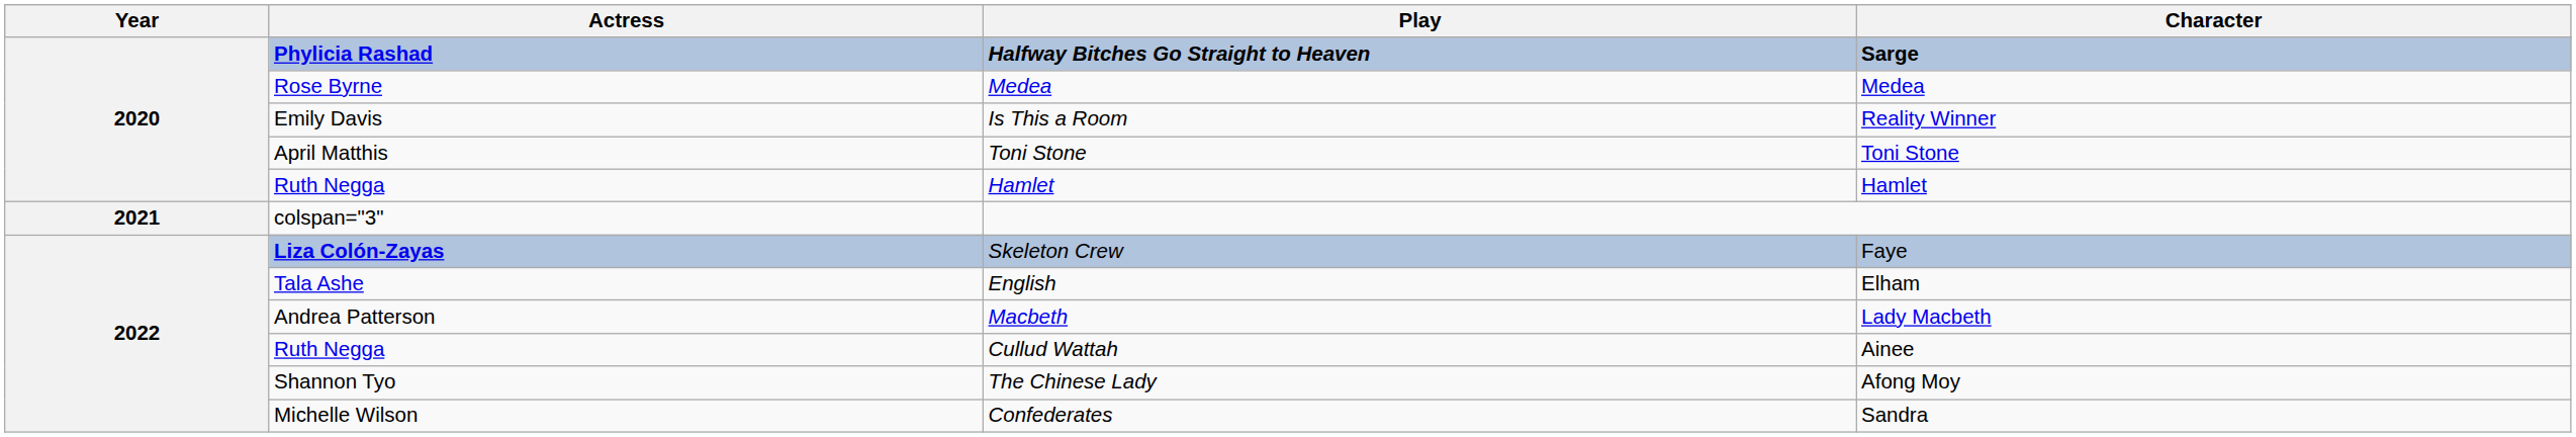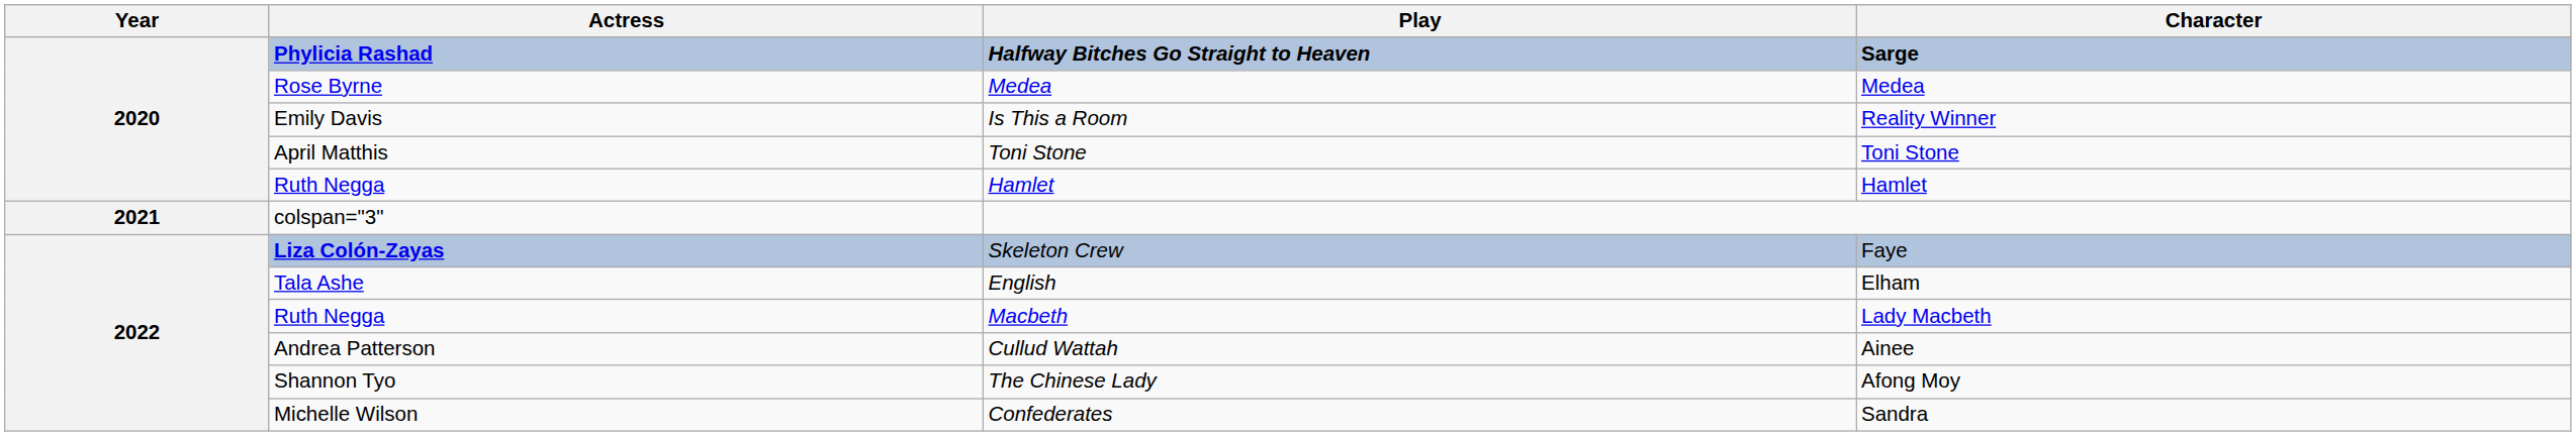Macbeth | Actress: Andrea Patterson -> Ruth Negga
Cullud Wattah | Actress: Ruth Negga -> Andrea Patterson
